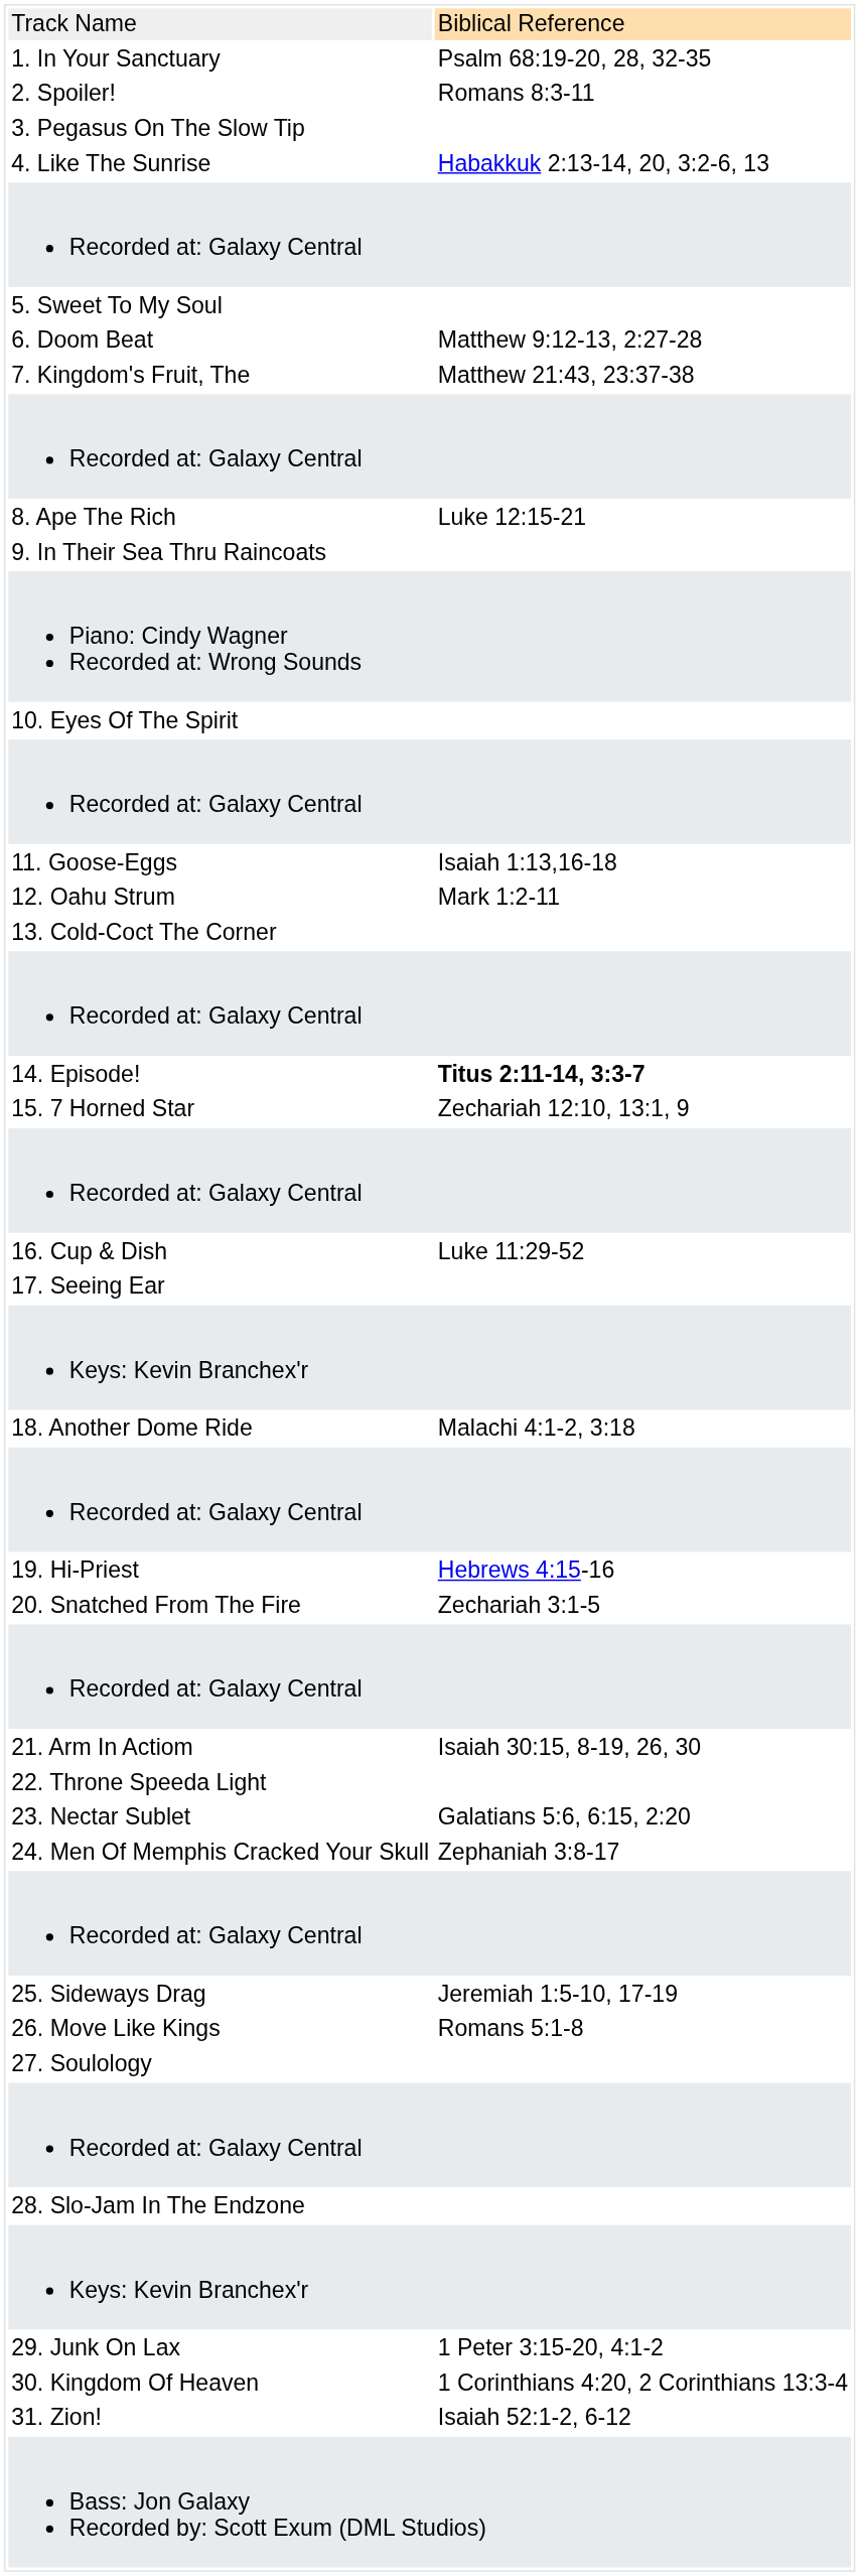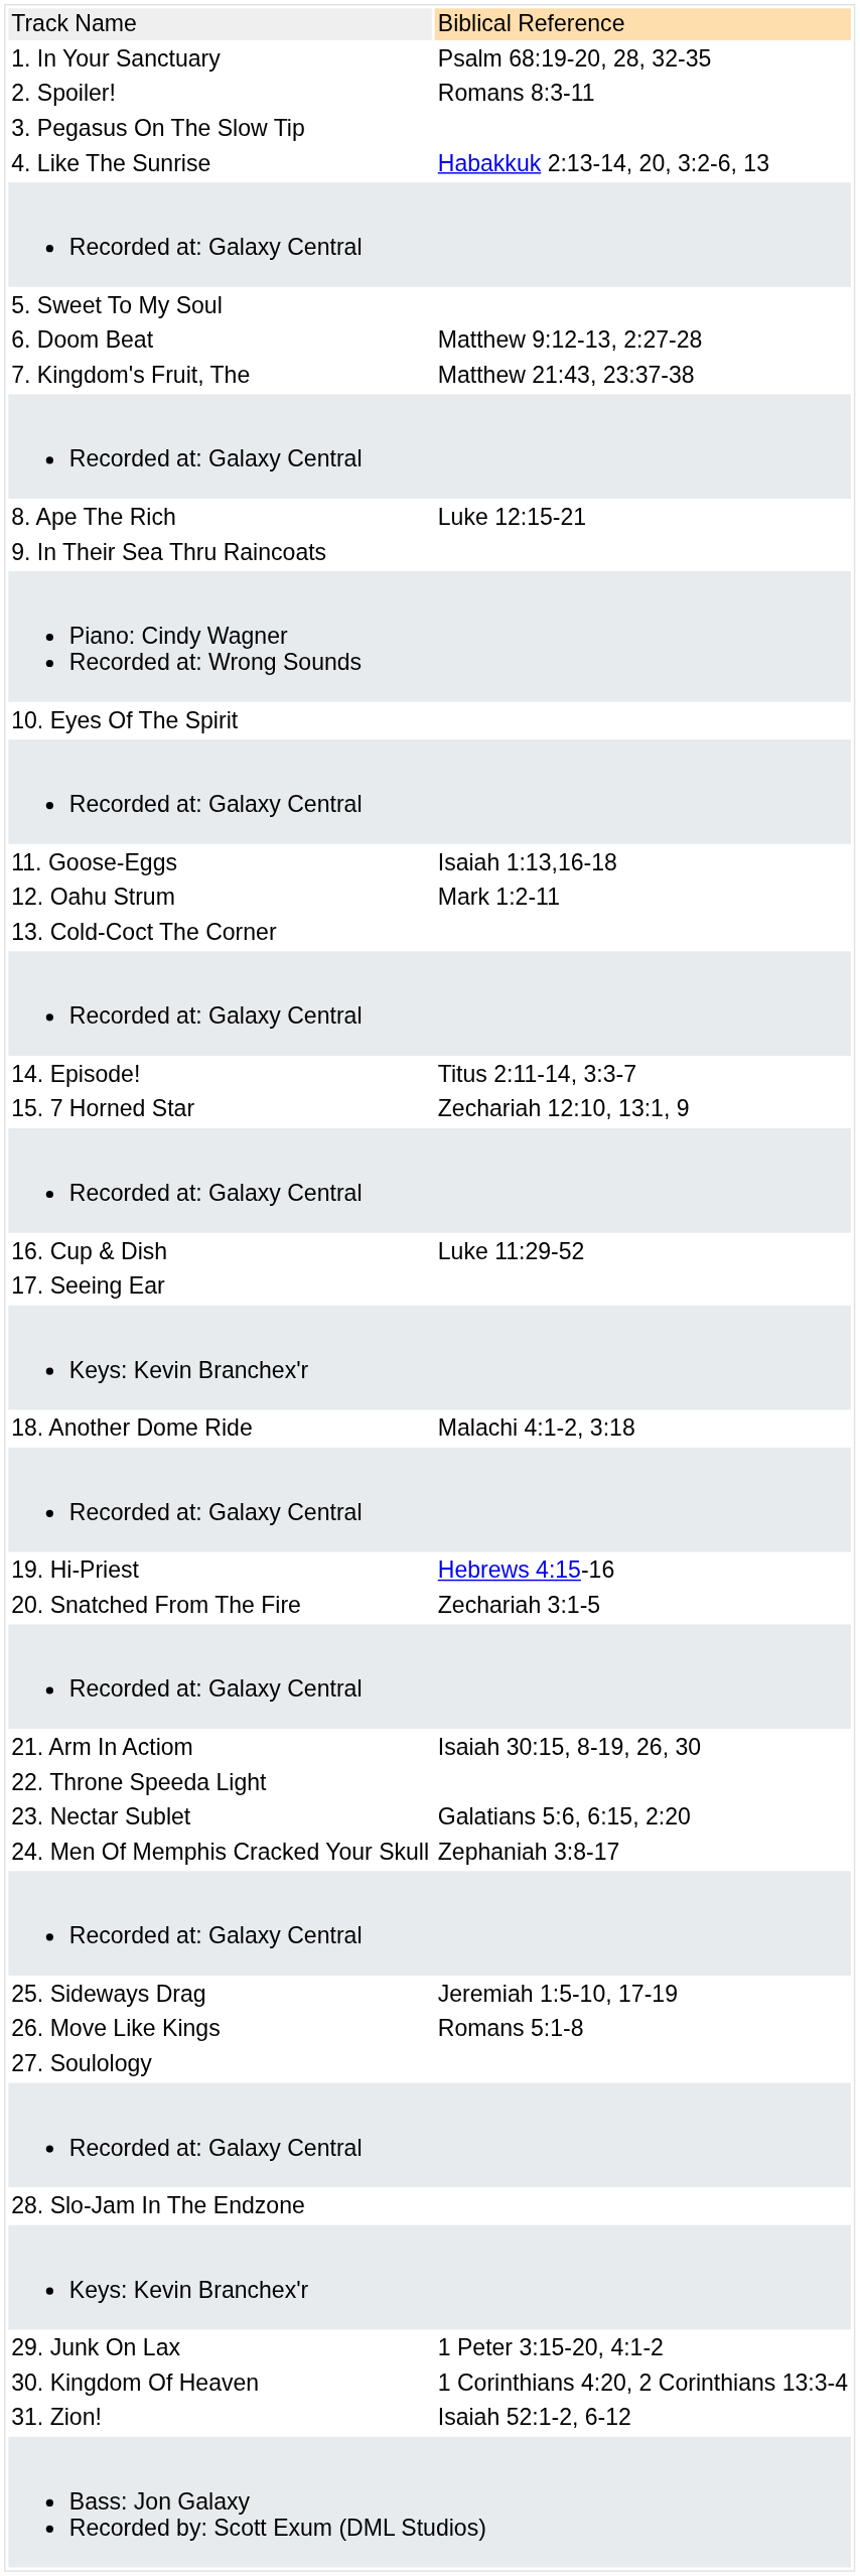row 20 | column 2: bold -> normal
